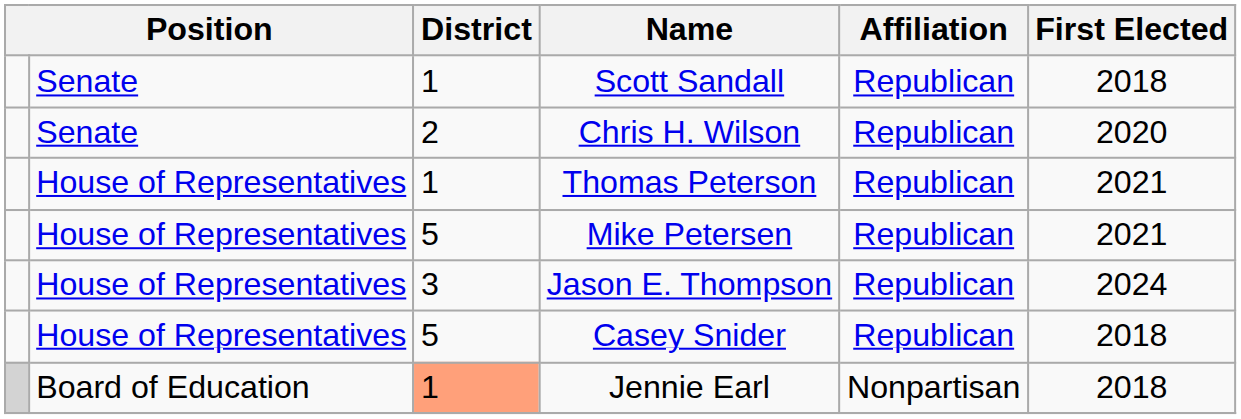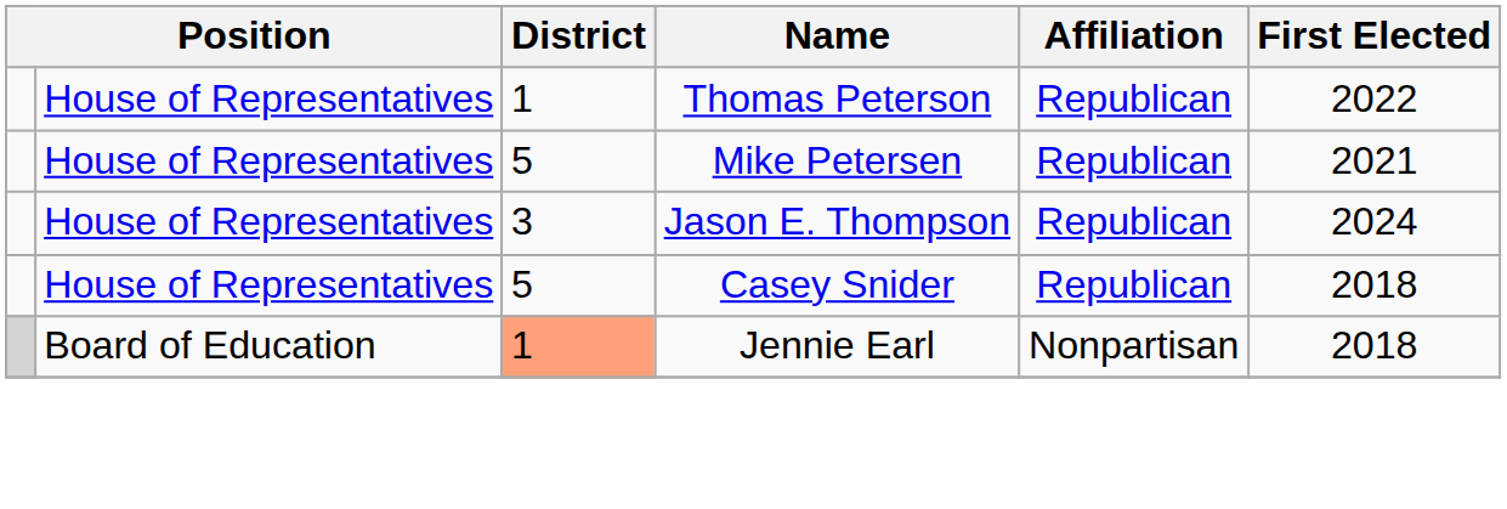- row: Senate | 1 | Scott Sandall | Republican | 2018
- row: Senate | 2 | Chris H. Wilson | Republican | 2020
Thomas Peterson | First Elected: 2021 -> 2022
